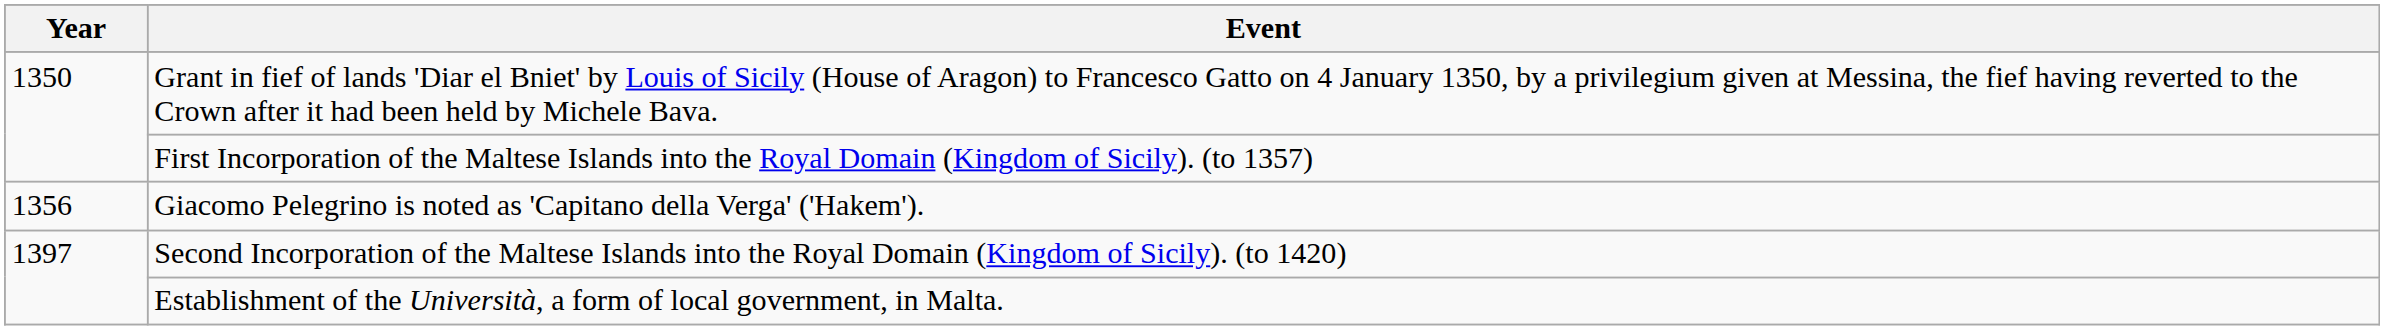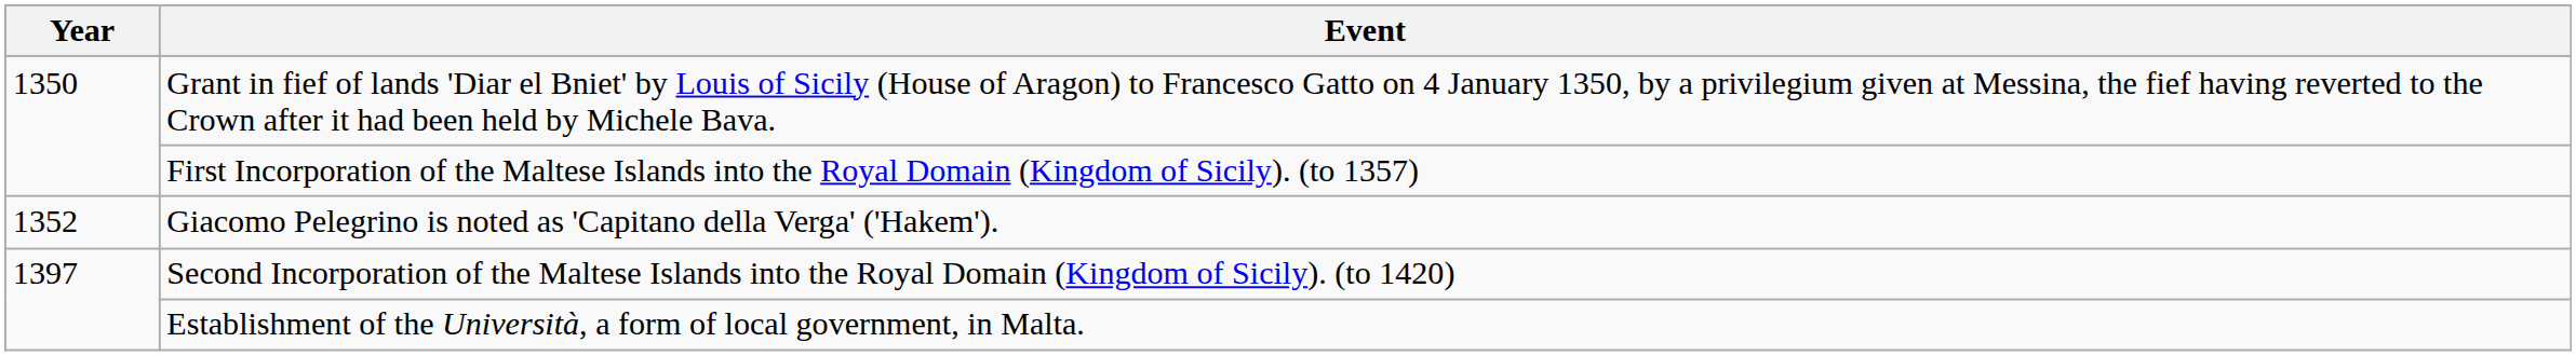row 4 | Year: 1356 -> 1352
